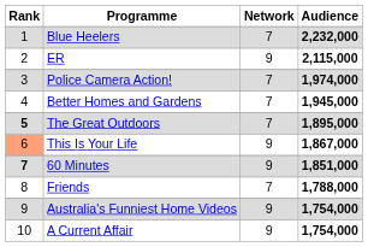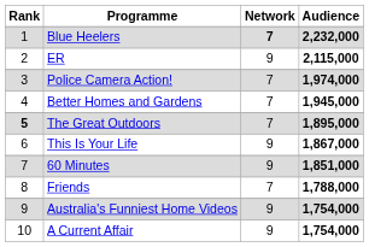2,232,000 | Network: normal -> bold
1,867,000 | Rank: lightsalmon background -> no background
1,851,000 | Rank: bold -> normal
